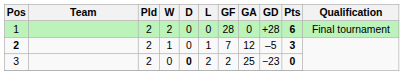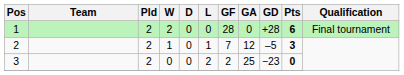row 3 | Pos: bold -> normal
row 4 | D: bold -> normal
